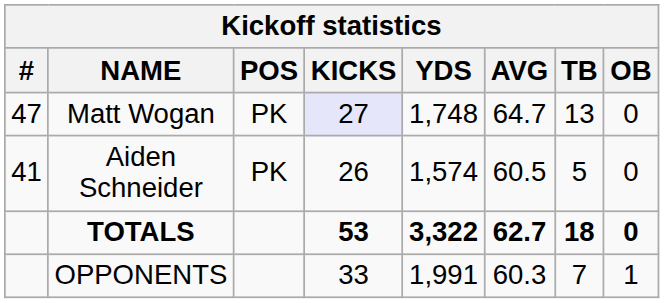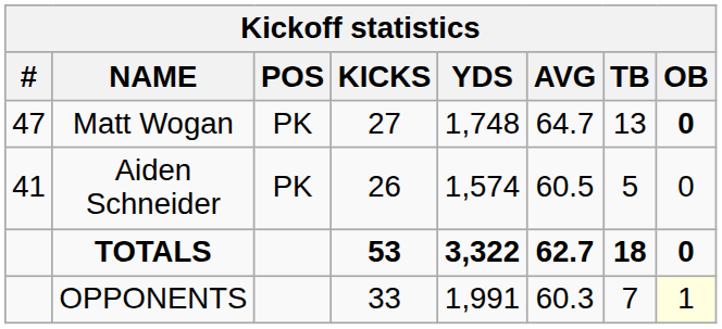Matt Wogan | KICKS: lavender background -> no background
Matt Wogan | OB: normal -> bold
OPPONENTS | OB: no background -> lightyellow background
